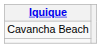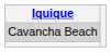Cavancha Beach | Iquique: no background -> lightgrey background
